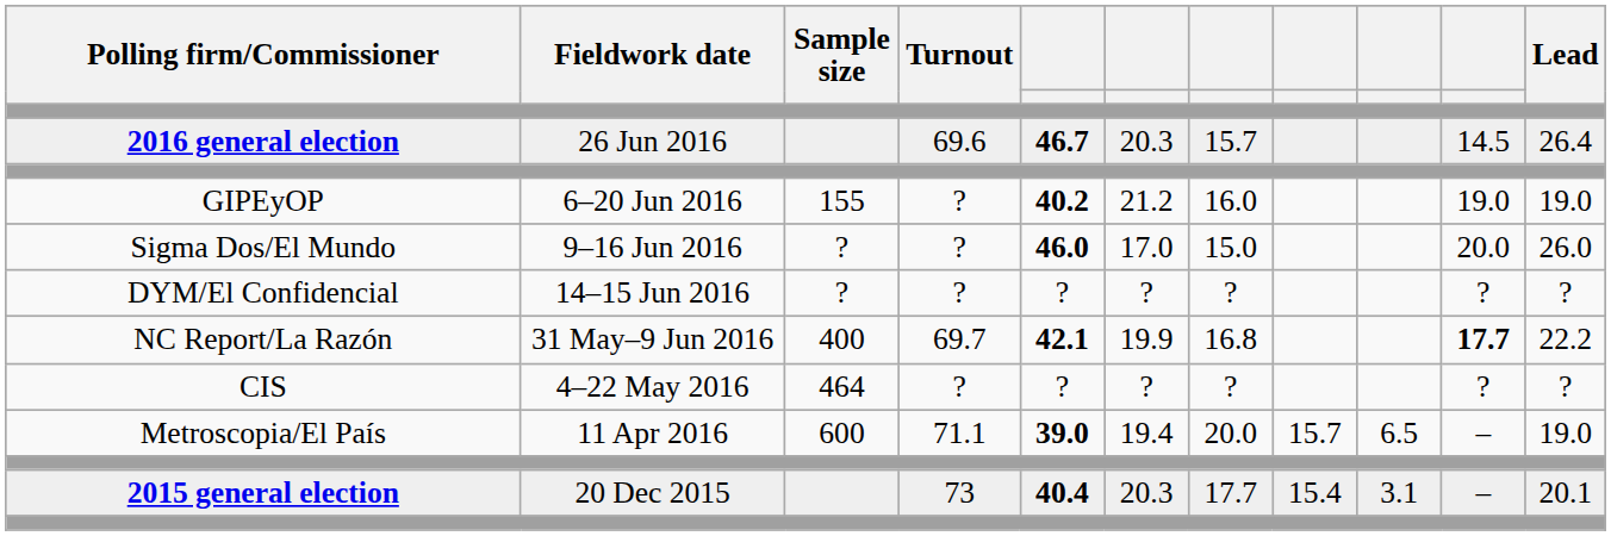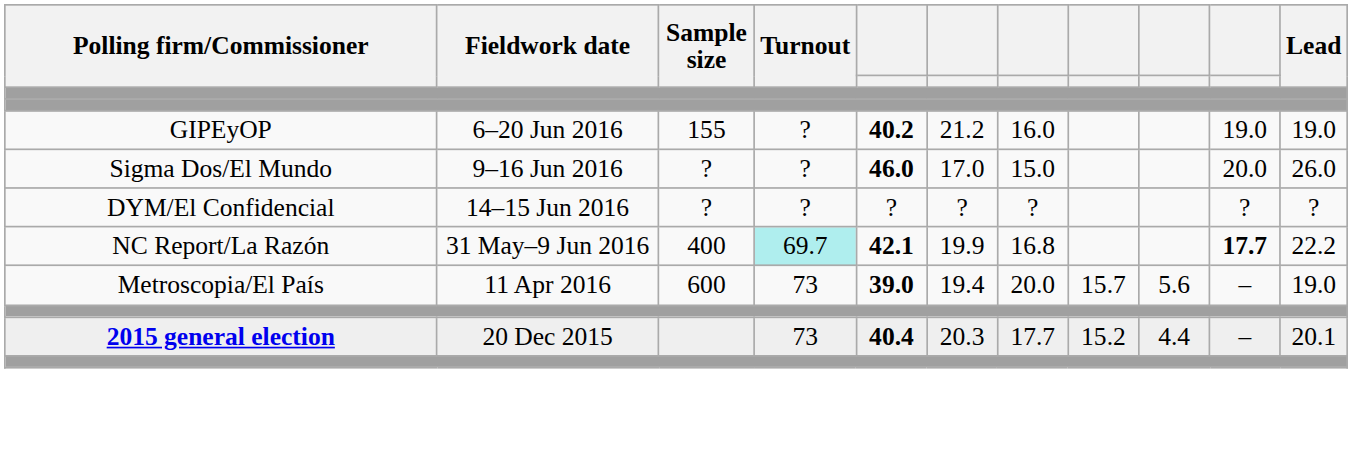- row: 2016 general election | 26 Jun 2016 | 69.6 | 46.7 | 20.3 | 15.7 | 14.5 | 26.4
NC Report/La Razón | Turnout: no background -> paleturquoise background
- row: CIS | 4–22 May 2016 | 464 | ? | ? | ? | ? | ? | ?
Metroscopia/El País | Turnout: 71.1 -> 73
Metroscopia/El País | column 9: 6.5 -> 5.6
2015 general election | column 8: 15.4 -> 15.2
2015 general election | column 9: 3.1 -> 4.4
